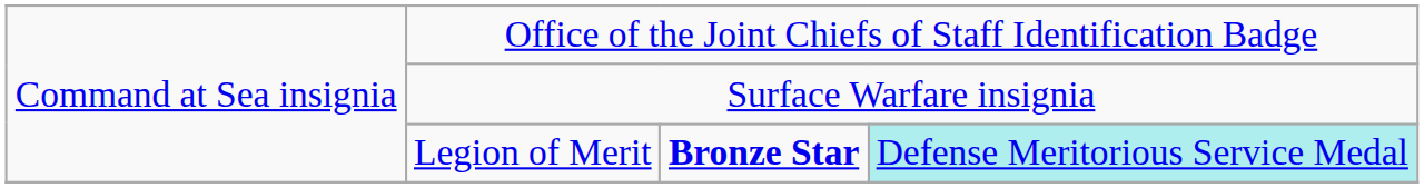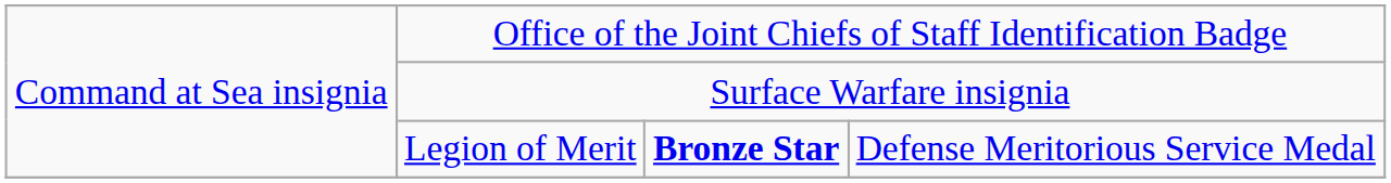Legion of Merit | column 4: paleturquoise background -> no background
